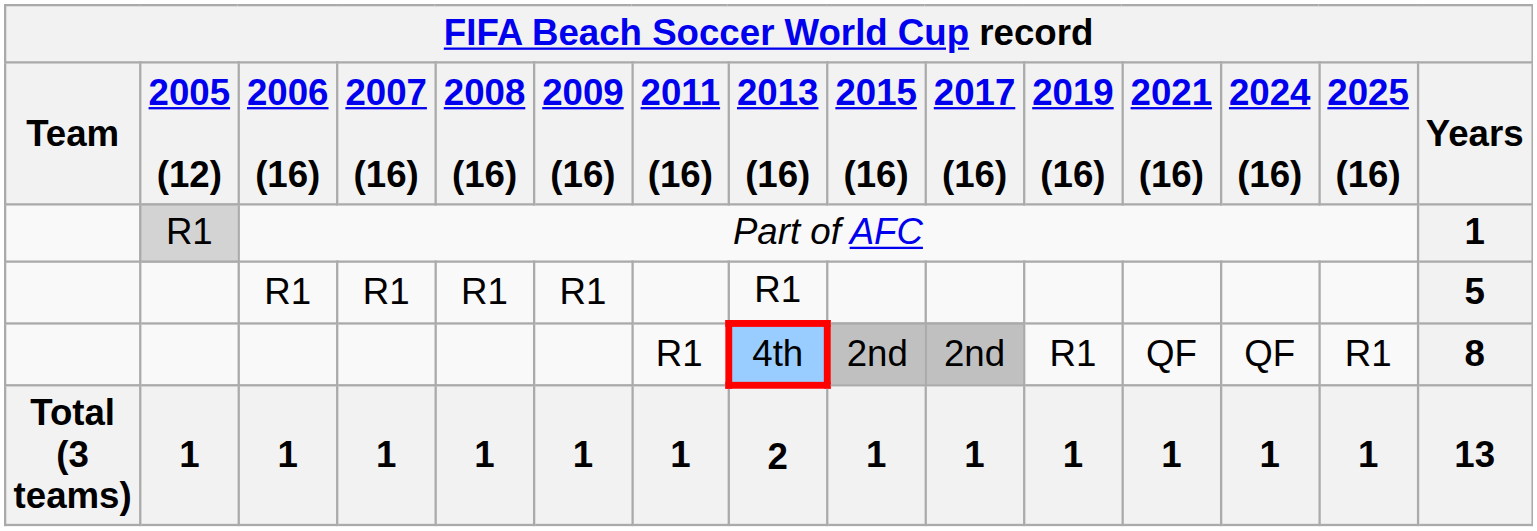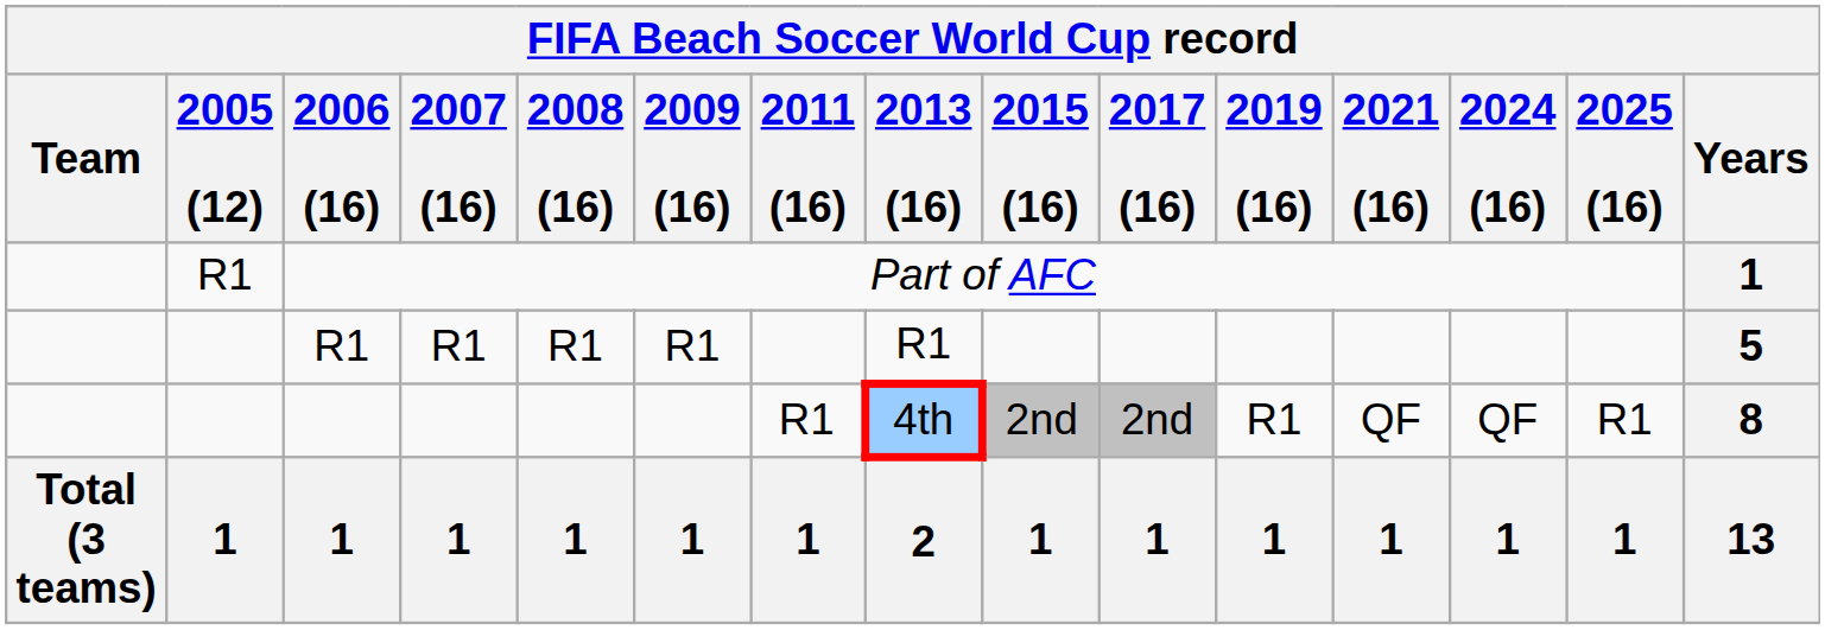Part of AFC | 2005 (12): lightgrey background -> no background
